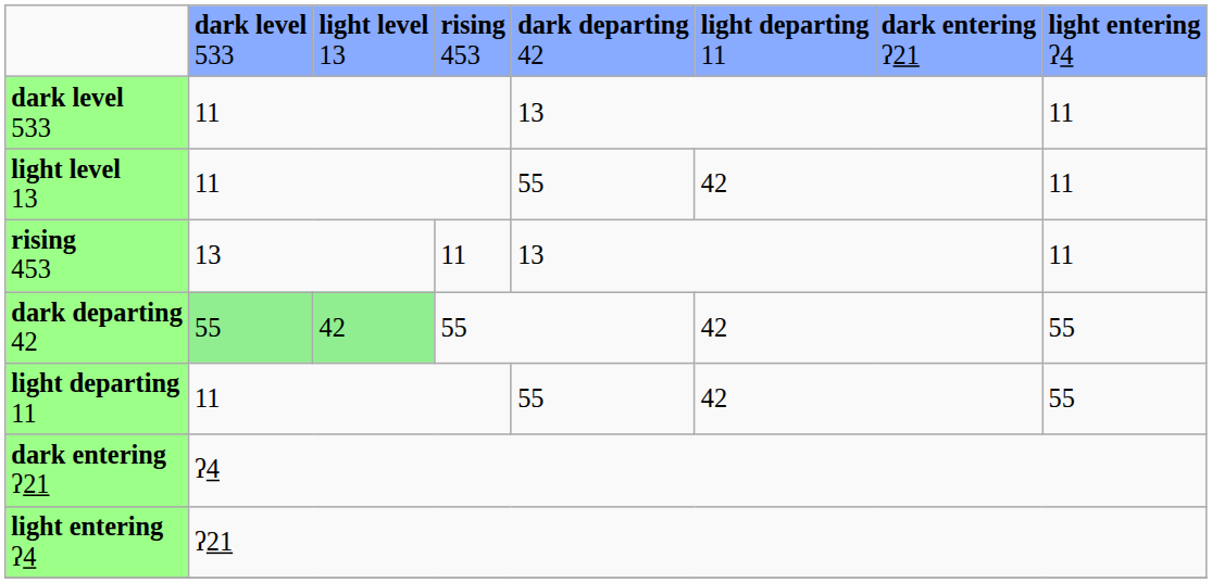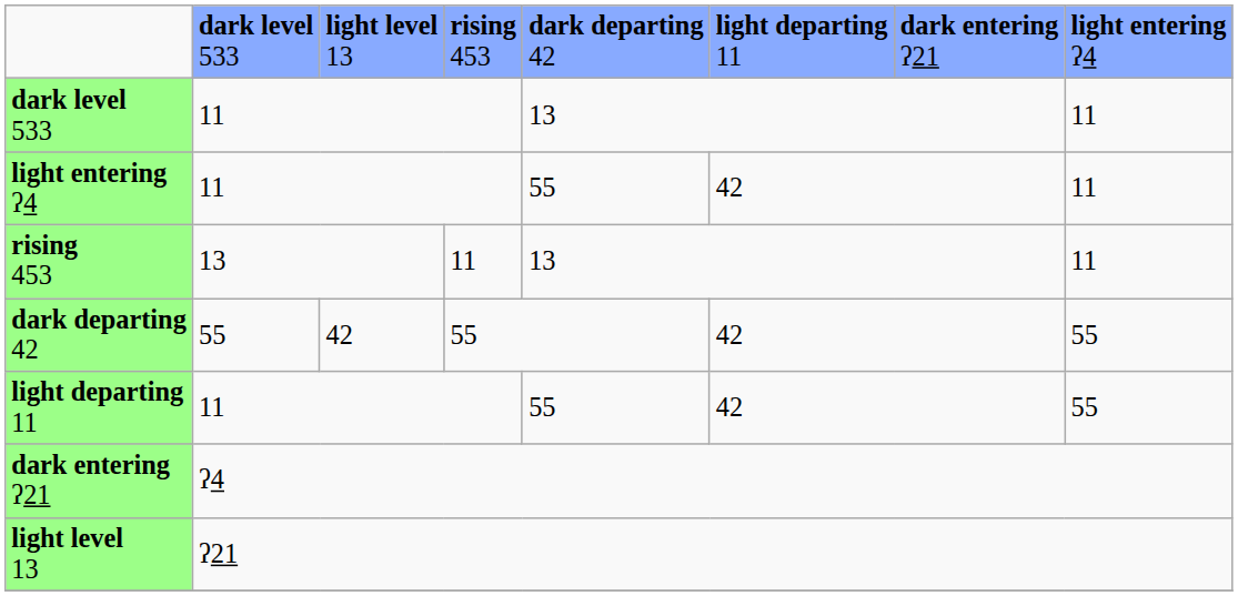row 3 | column 1: light level 13 -> light entering ʔ4
row 5 | column 2: lightgreen background -> no background
row 5 | column 3: lightgreen background -> no background
row 8 | column 1: light entering ʔ4 -> light level 13
